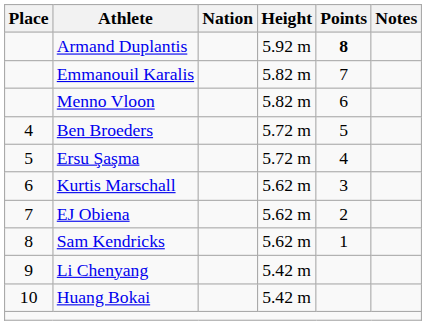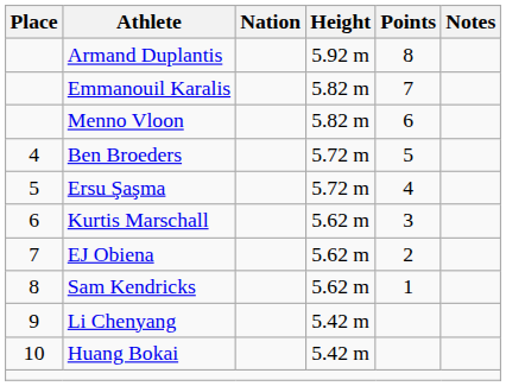Armand Duplantis | Points: bold -> normal
